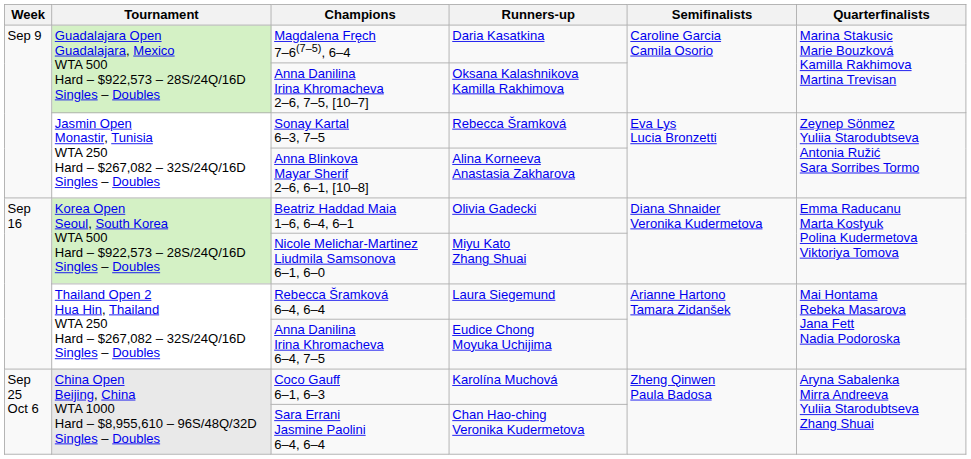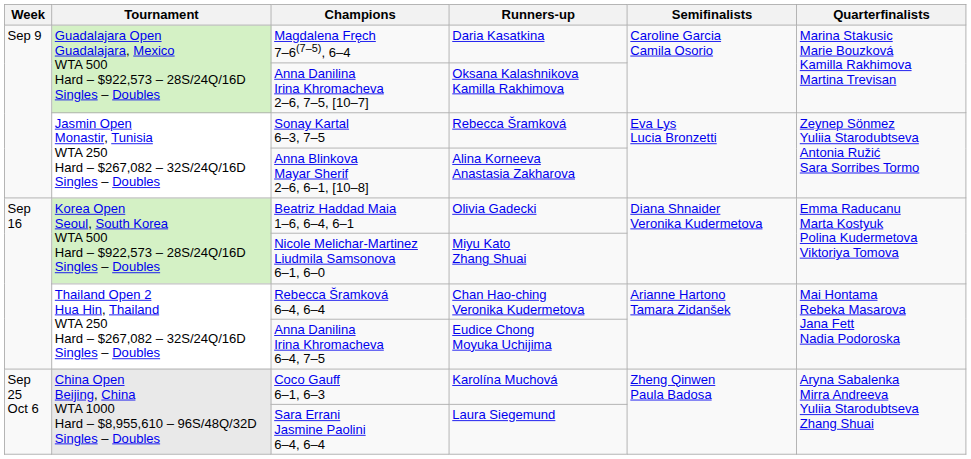Rebecca Šramková 6–4, 6–4 | Runners-up: Laura Siegemund -> Chan Hao-ching Veronika Kudermetova
Sara Errani Jasmine Paolini 6–4, 6–4 | Runners-up: Chan Hao-ching Veronika Kudermetova -> Laura Siegemund
